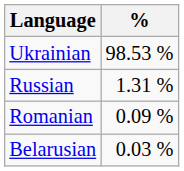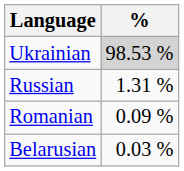Ukrainian | %: no background -> lightgrey background
